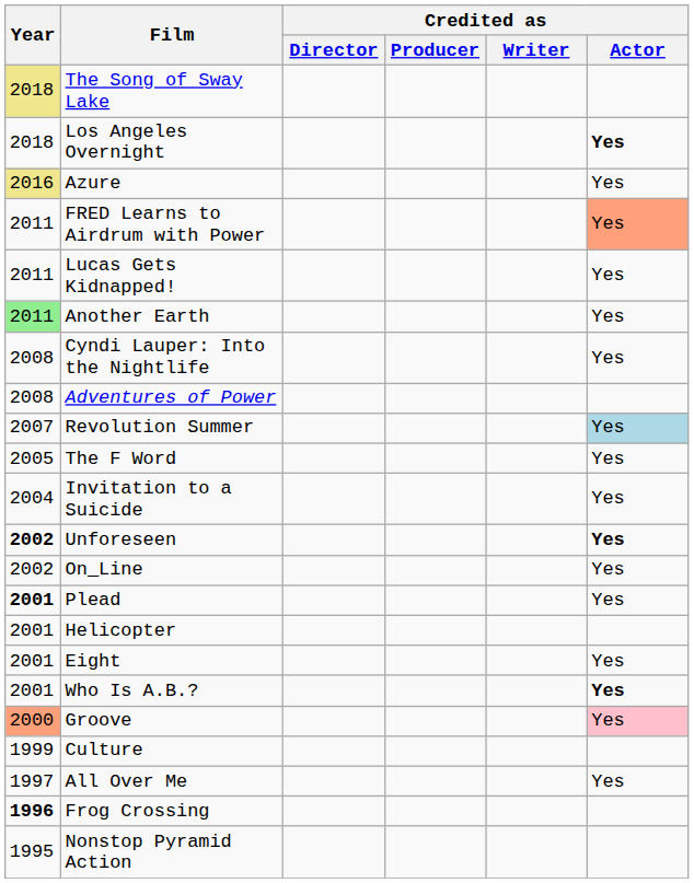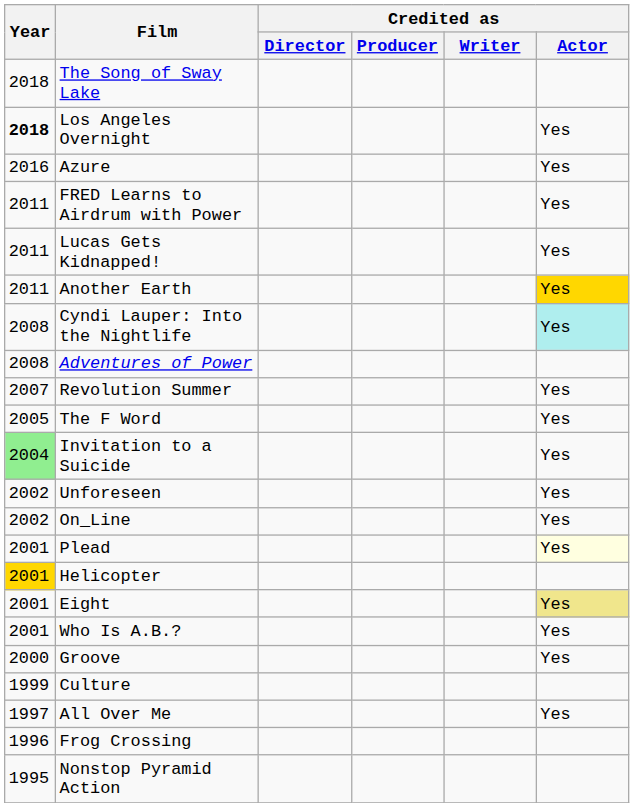The Song of Sway Lake | Year: khaki background -> no background
Los Angeles Overnight | Year: normal -> bold
Los Angeles Overnight | Credited as / Actor: bold -> normal
Azure | Year: khaki background -> no background
FRED Learns to Airdrum with Power | Credited as / Actor: lightsalmon background -> no background
Another Earth | Year: lightgreen background -> no background
Another Earth | Credited as / Actor: no background -> gold background
Cyndi Lauper: Into the Nightlife | Credited as / Actor: no background -> paleturquoise background
Revolution Summer | Credited as / Actor: lightblue background -> no background
Invitation to a Suicide | Year: no background -> lightgreen background
Unforeseen | Year: bold -> normal
Unforeseen | Credited as / Actor: bold -> normal
Plead | Year: bold -> normal
Plead | Credited as / Actor: no background -> lightyellow background
Helicopter | Year: no background -> gold background
Eight | Credited as / Actor: no background -> khaki background
Who Is A.B.? | Credited as / Actor: bold -> normal
Groove | Year: lightsalmon background -> no background
Groove | Credited as / Actor: pink background -> no background
Frog Crossing | Year: bold -> normal
